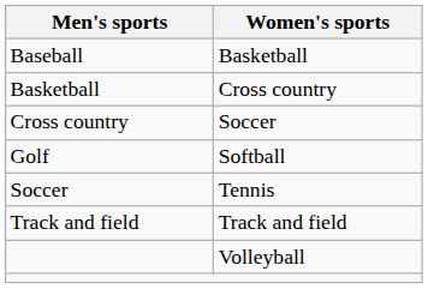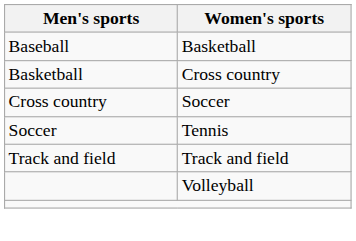- row: Golf | Softball
